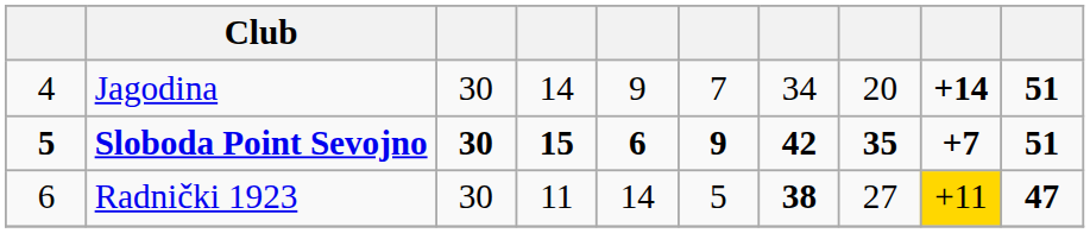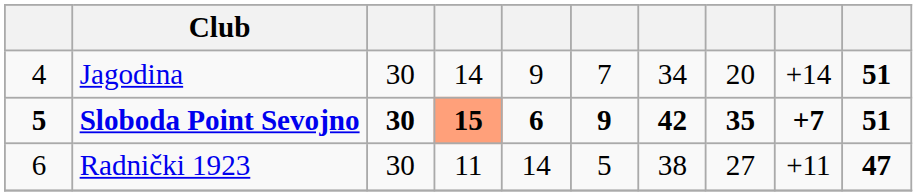Jagodina | column 9: bold -> normal
Sloboda Point Sevojno | column 4: no background -> lightsalmon background
Radnički 1923 | column 7: bold -> normal
Radnički 1923 | column 9: gold background -> no background
